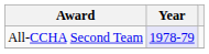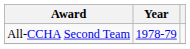row 2 | Year: lavender background -> no background
